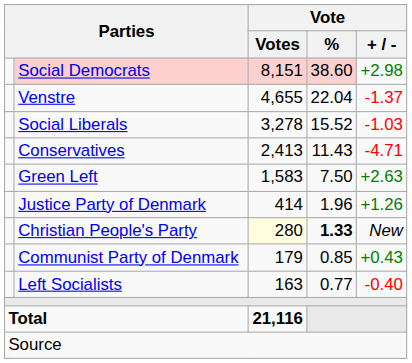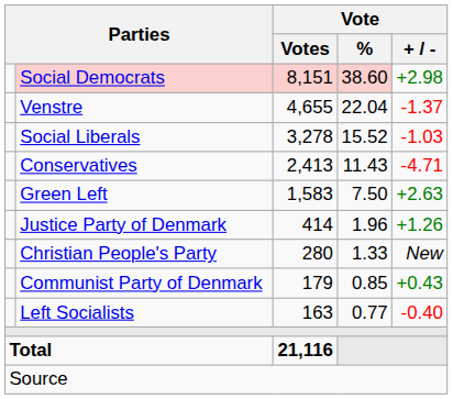Christian People's Party | Vote / Votes: lightyellow background -> no background
Christian People's Party | Vote / %: bold -> normal
